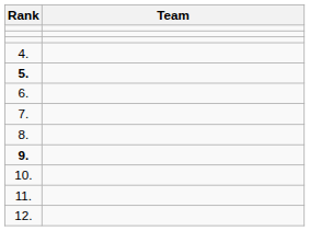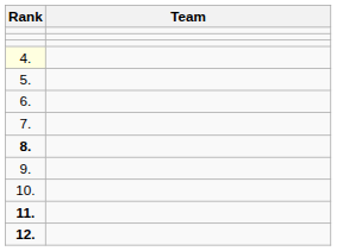row 5 | Rank: no background -> lightyellow background
row 6 | Rank: bold -> normal
row 9 | Rank: normal -> bold
row 10 | Rank: bold -> normal
row 12 | Rank: normal -> bold
row 13 | Rank: normal -> bold
